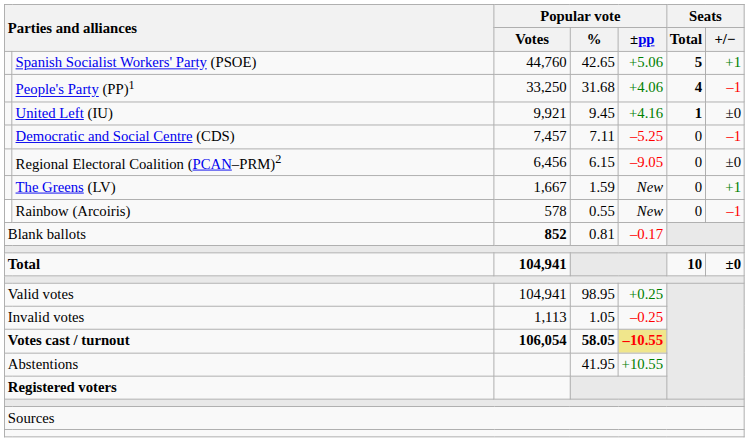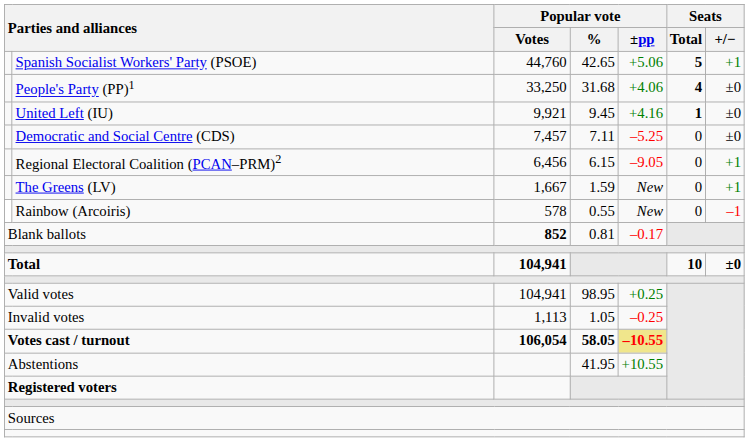People's Party (PP)1 | Seats / +/−: –1 -> ±0
Democratic and Social Centre (CDS) | Seats / +/−: –1 -> ±0
Regional Electoral Coalition (PCAN–PRM)2 | Seats / +/−: ±0 -> +1
